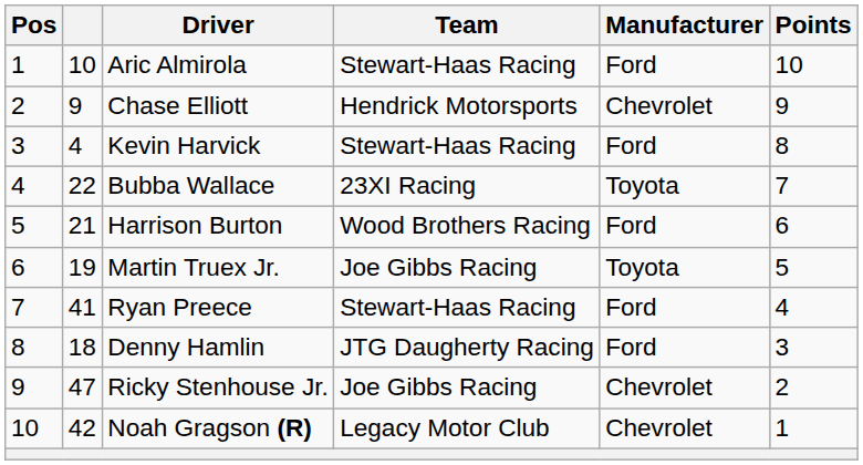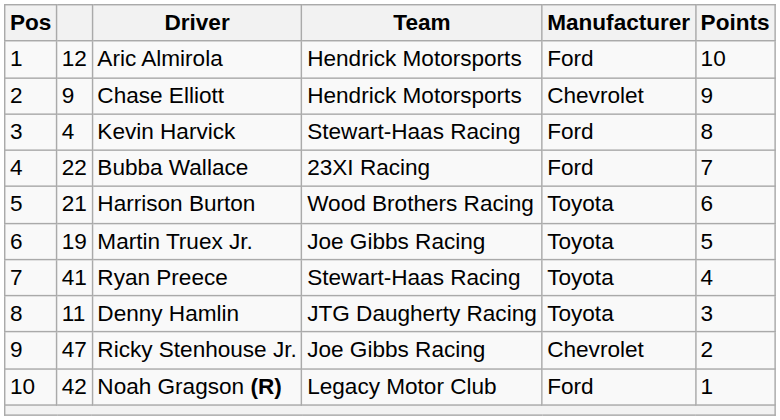Aric Almirola | column 2: 10 -> 12
Aric Almirola | Team: Stewart-Haas Racing -> Hendrick Motorsports
Bubba Wallace | Manufacturer: Toyota -> Ford
Harrison Burton | Manufacturer: Ford -> Toyota
Ryan Preece | Manufacturer: Ford -> Toyota
Denny Hamlin | column 2: 18 -> 11
Denny Hamlin | Manufacturer: Ford -> Toyota
Noah Gragson (R) | Manufacturer: Chevrolet -> Ford
